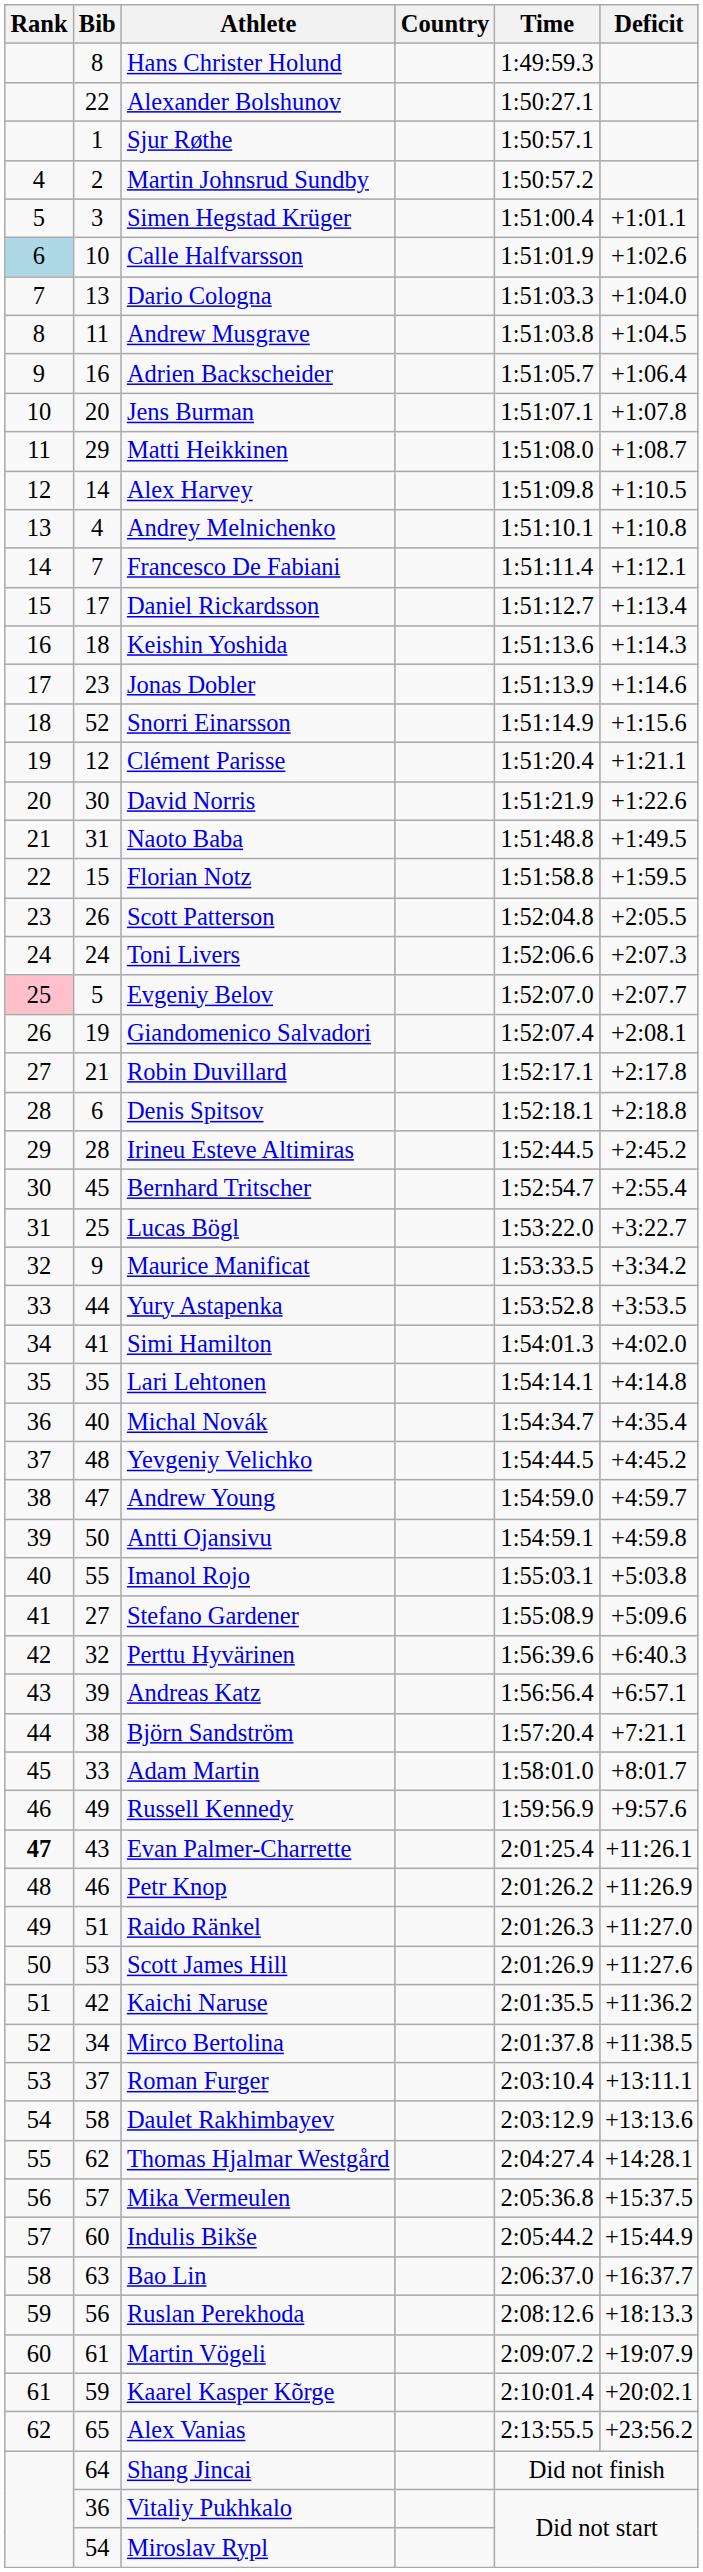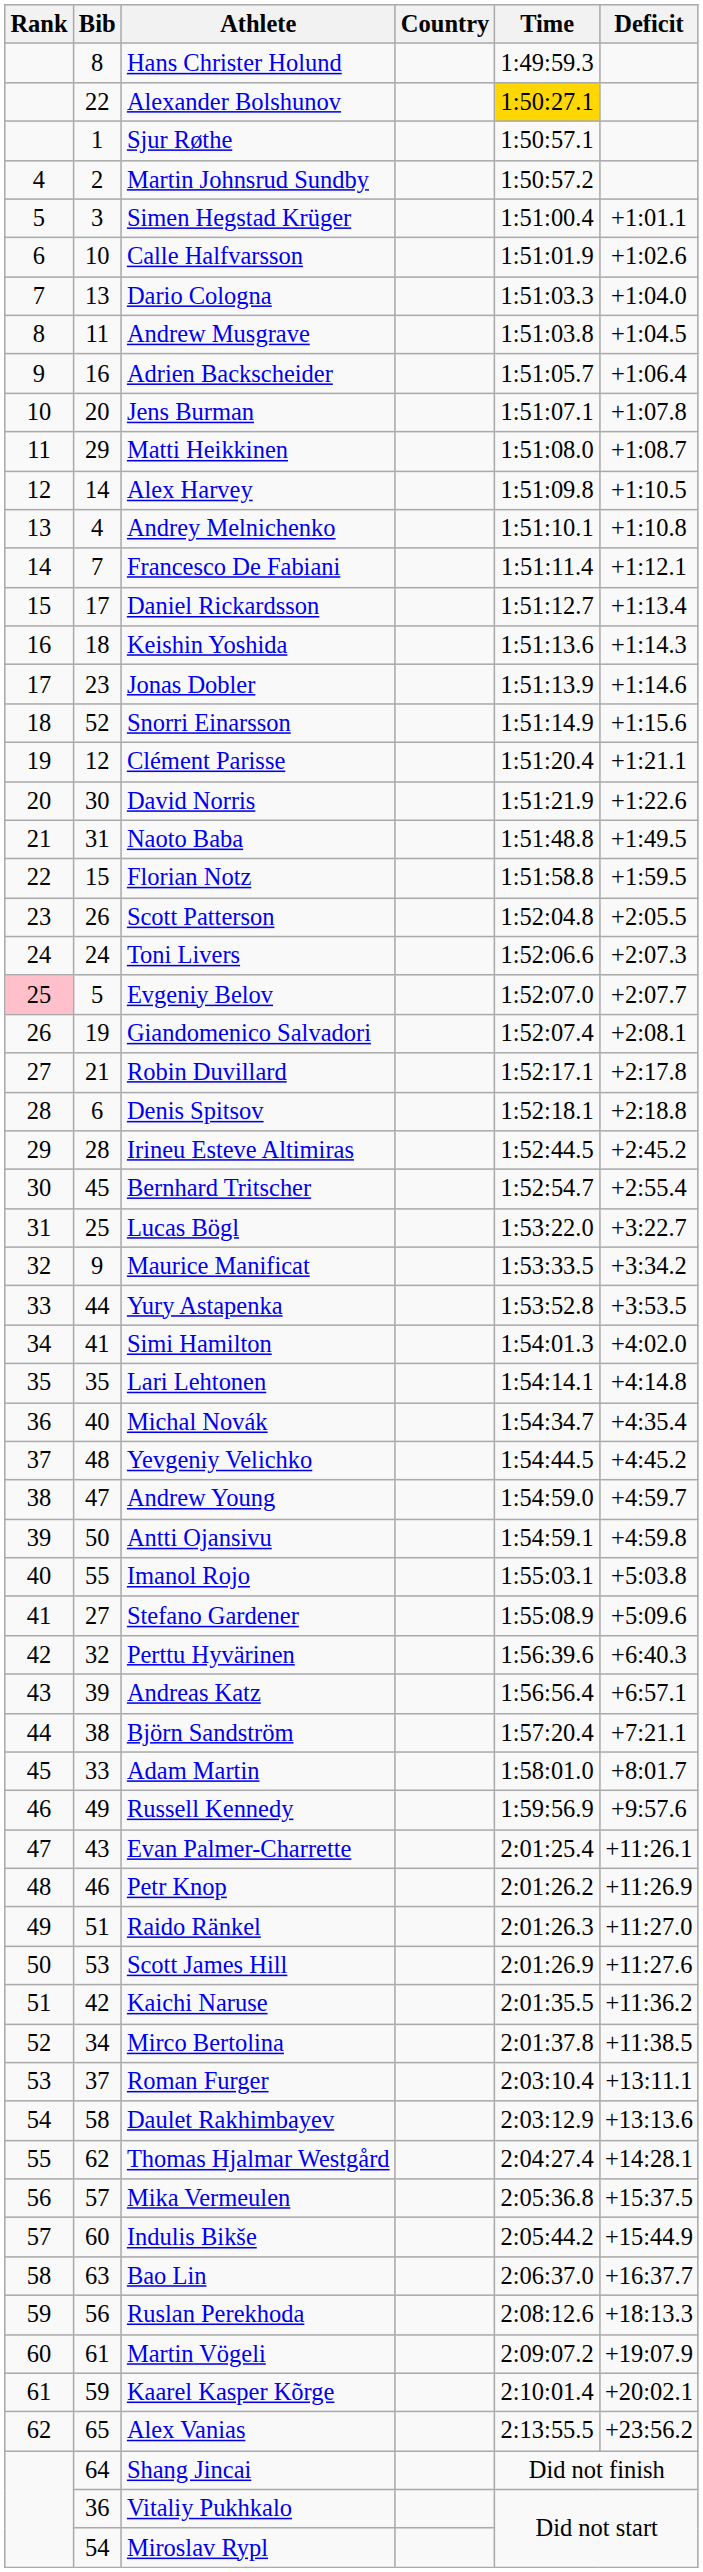Alexander Bolshunov | Time: no background -> gold background
Calle Halfvarsson | Rank: lightblue background -> no background
Evan Palmer-Charrette | Rank: bold -> normal
